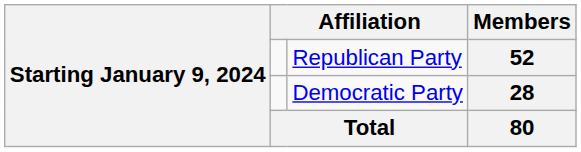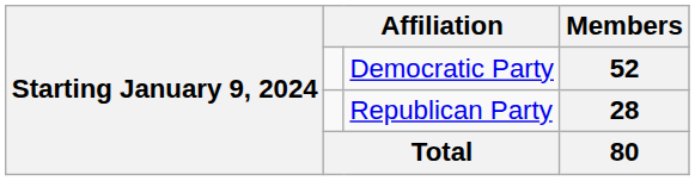52 | column 3: Republican Party -> Democratic Party
28 | column 3: Democratic Party -> Republican Party
